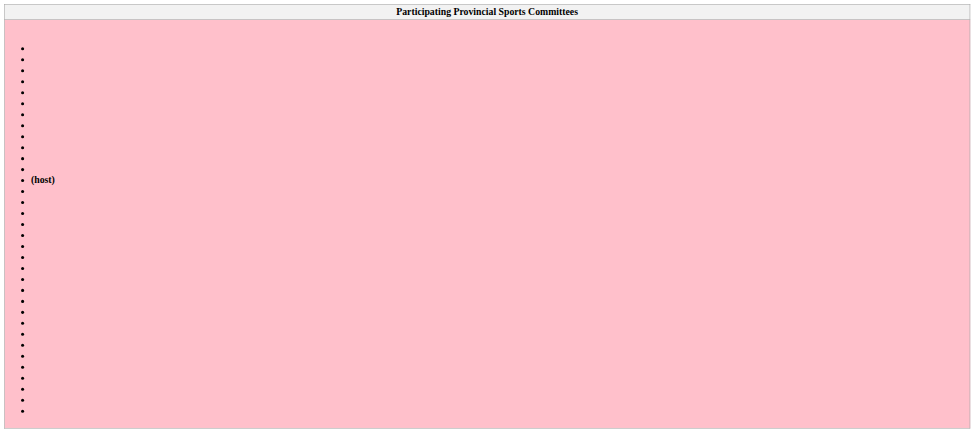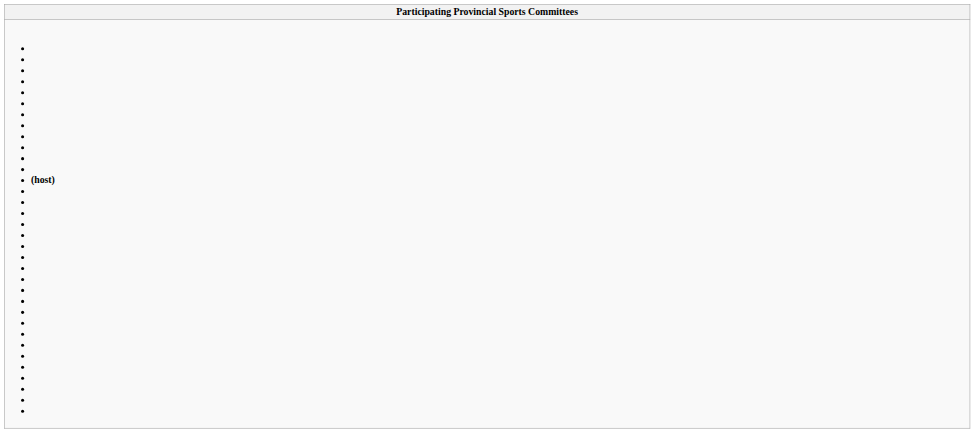row 2 | column 1: pink background -> no background
